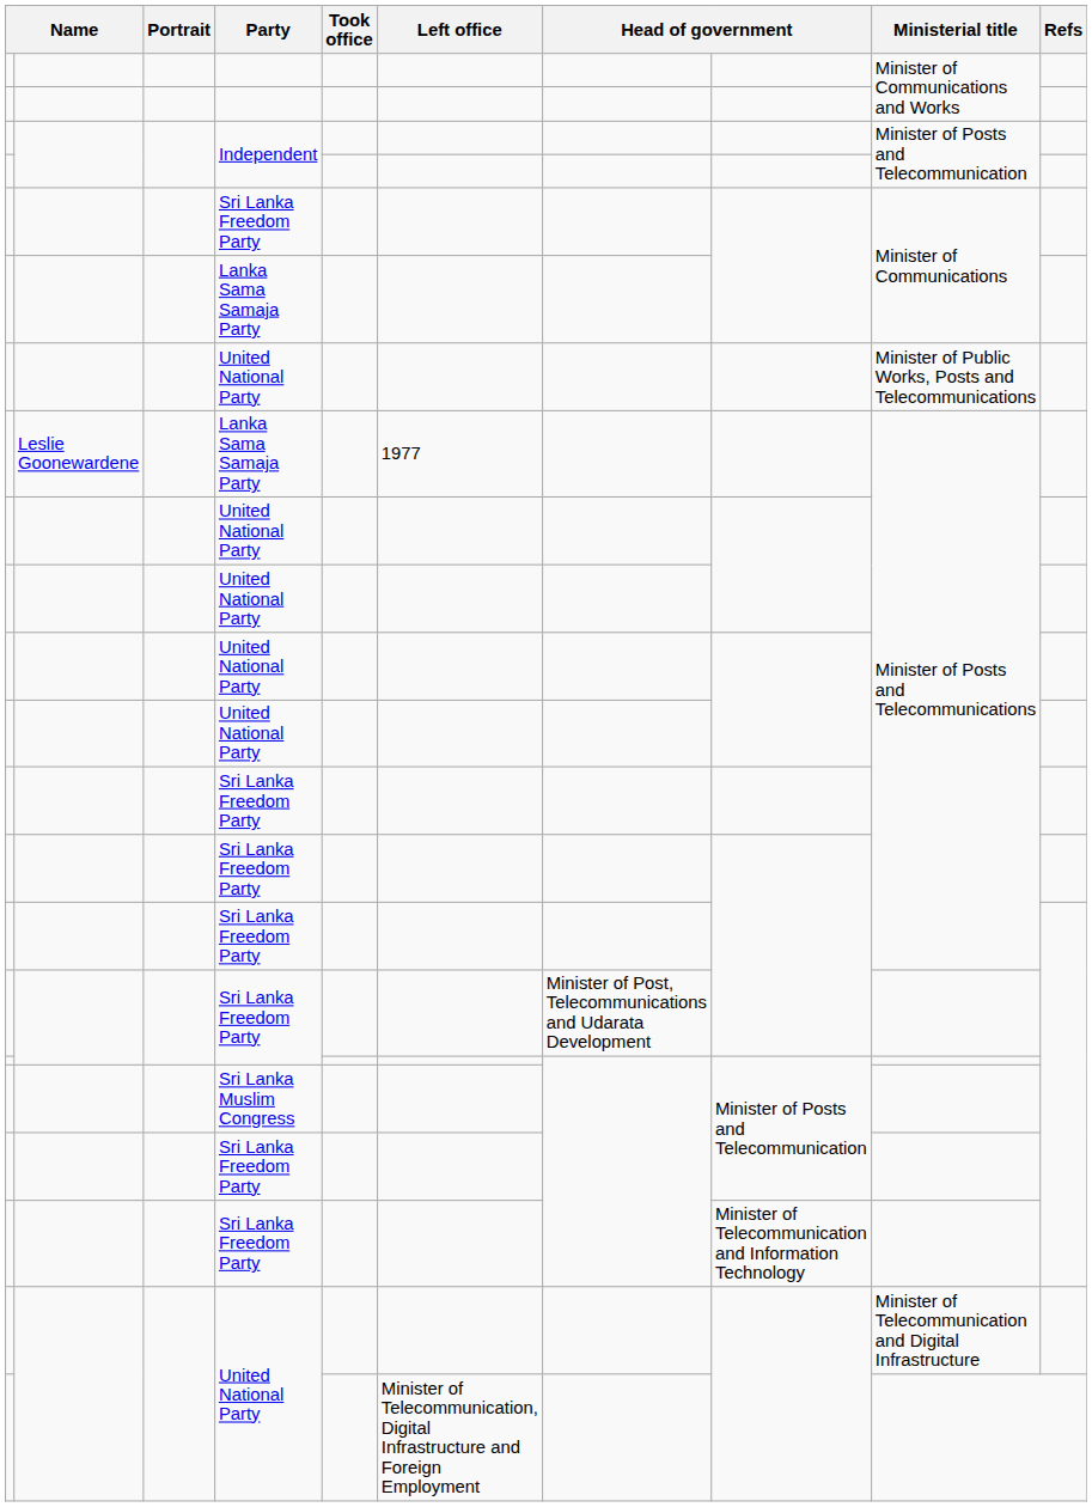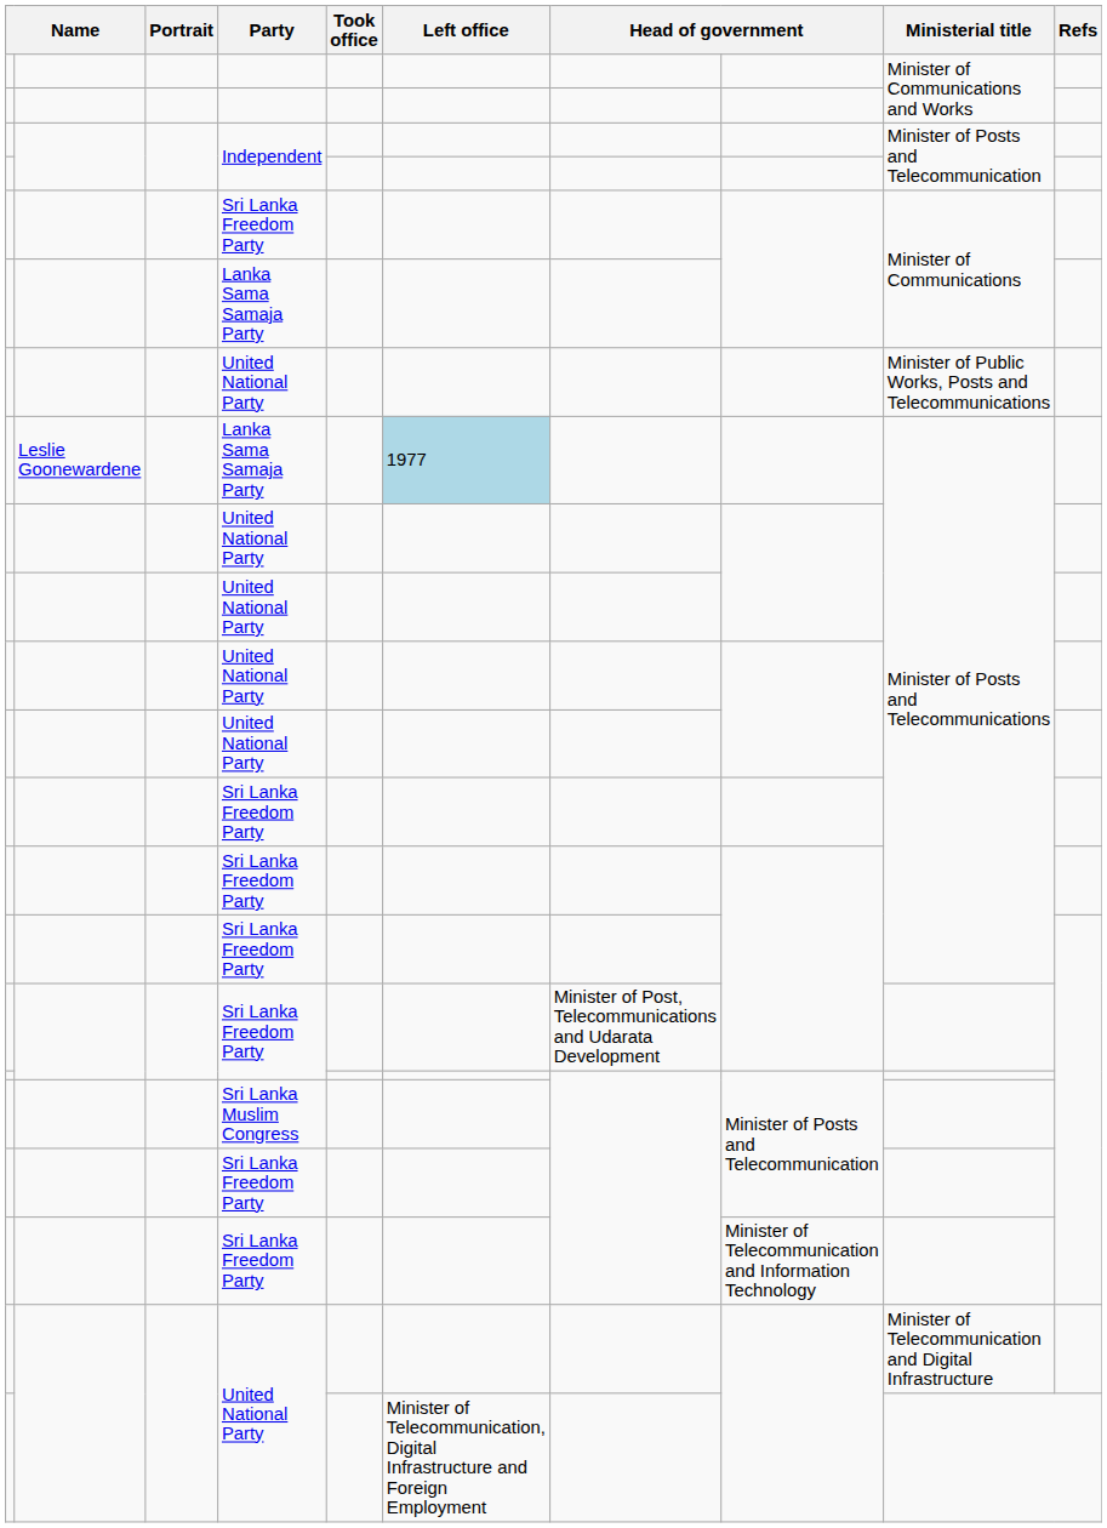Leslie Goonewardene / Lanka Sama Samaja Party | Left office: no background -> lightblue background
